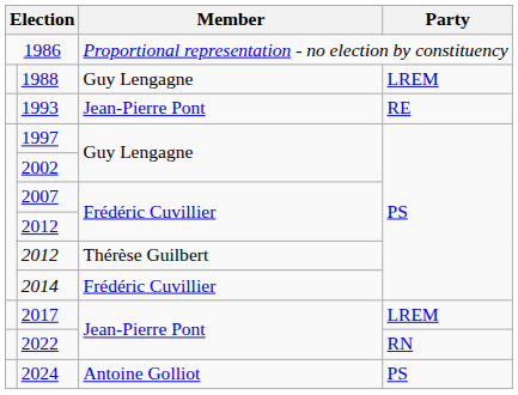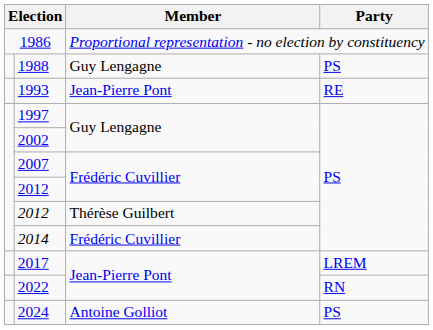1988 | Party: LREM -> PS
